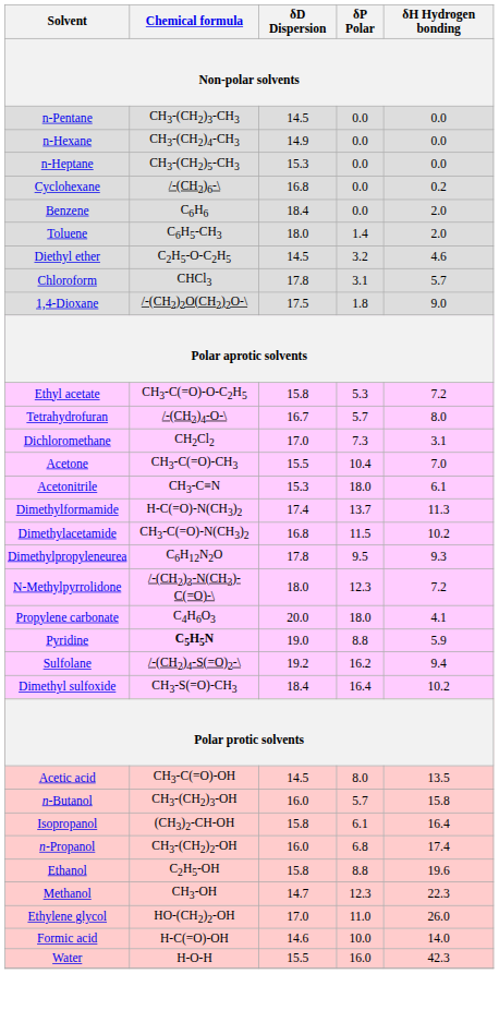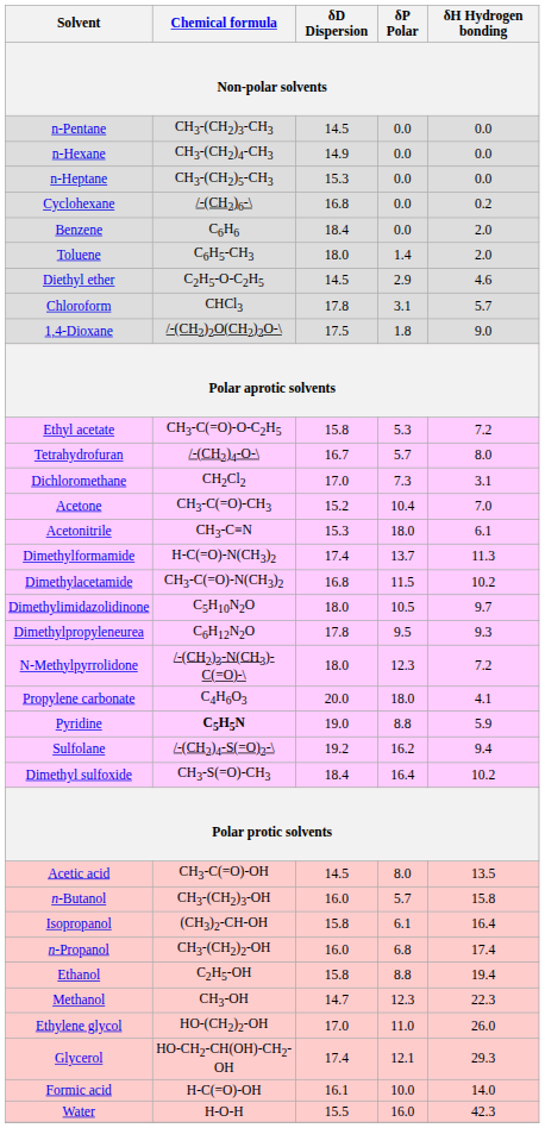Diethyl ether | δP Polar: 3.2 -> 2.9
Acetone | δD Dispersion: 15.5 -> 15.2
+ row: Dimethylimidazolidinone | C5H10N2O | 18.0 | 10.5 | 9.7
Ethanol | δH Hydrogen bonding: 19.6 -> 19.4
+ row: Glycerol | HO-CH2-CH(OH)-CH2-OH | 17.4 | 12.1 | 29.3
Formic acid | δD Dispersion: 14.6 -> 16.1
